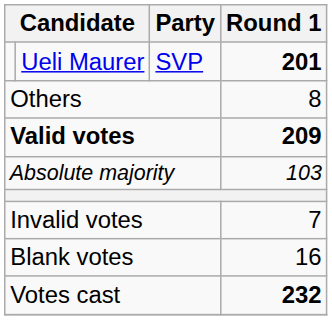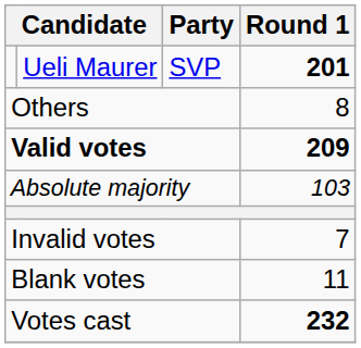Blank votes | Round 1: 16 -> 11
